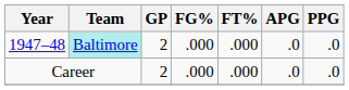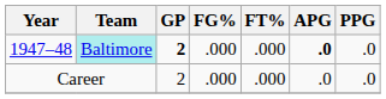1947–48 | GP: normal -> bold
1947–48 | APG: normal -> bold
